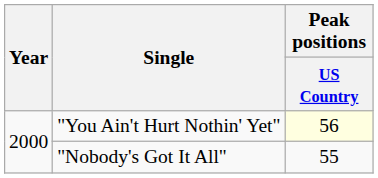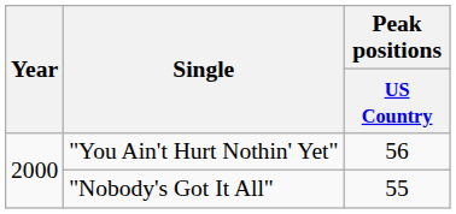"You Ain't Hurt Nothin' Yet" | Peak positions / US Country: lightyellow background -> no background
